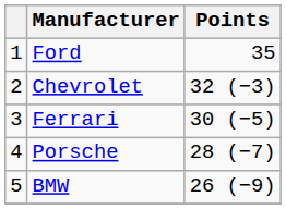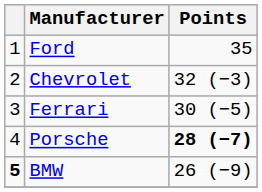Porsche | Points: normal -> bold
BMW | column 1: normal -> bold
